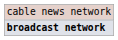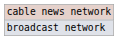row 2 | column 1: bold -> normal
